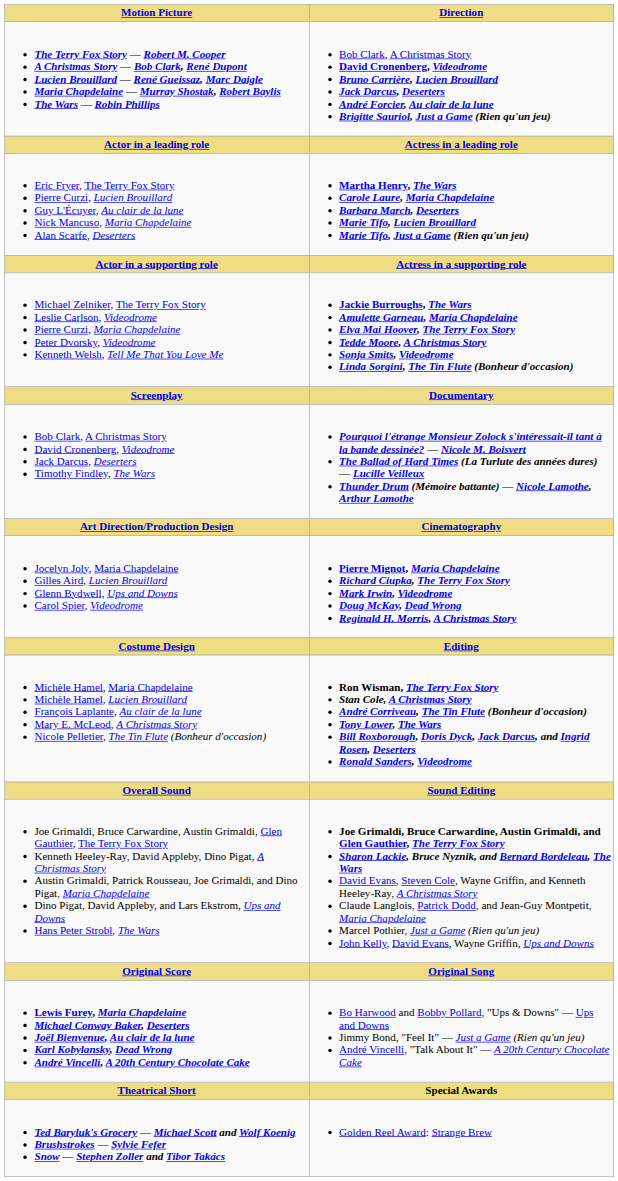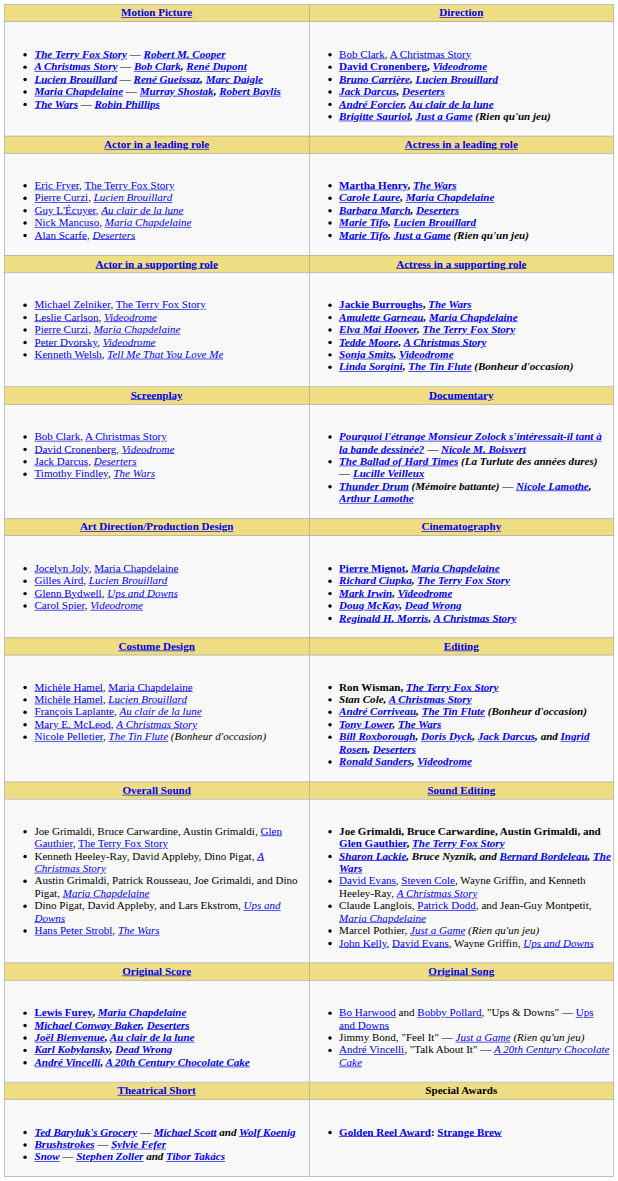row 18 | Direction: normal -> bold
